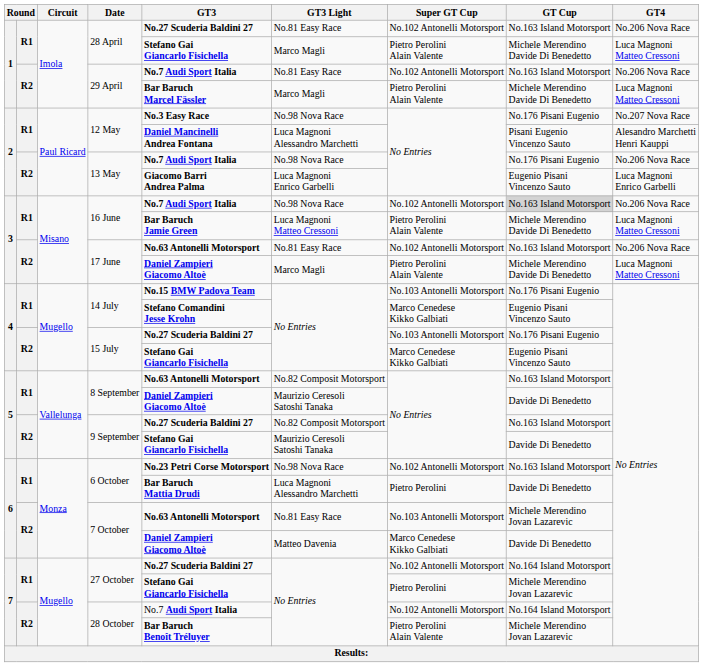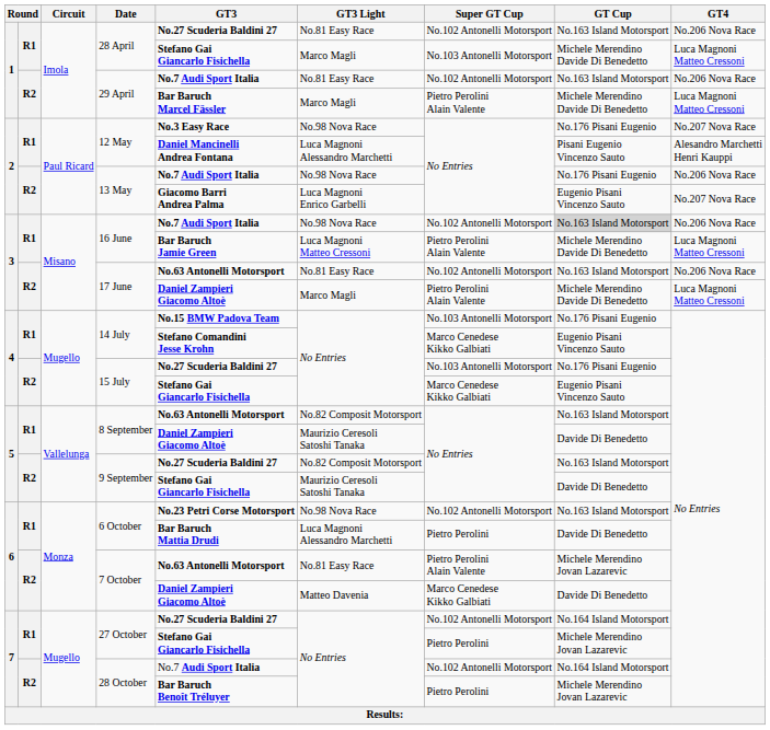row 3 | Super GT Cup: Pietro Perolini Alain Valente -> No.103 Antonelli Motorsport
row 9 | GT4: Luca Magnoni Enrico Garbelli -> No.207 Nova Race
row 24 | Super GT Cup: No.103 Antonelli Motorsport -> Pietro Perolini Alain Valente
row 29 | Super GT Cup: Pietro Perolini Alain Valente -> Pietro Perolini
